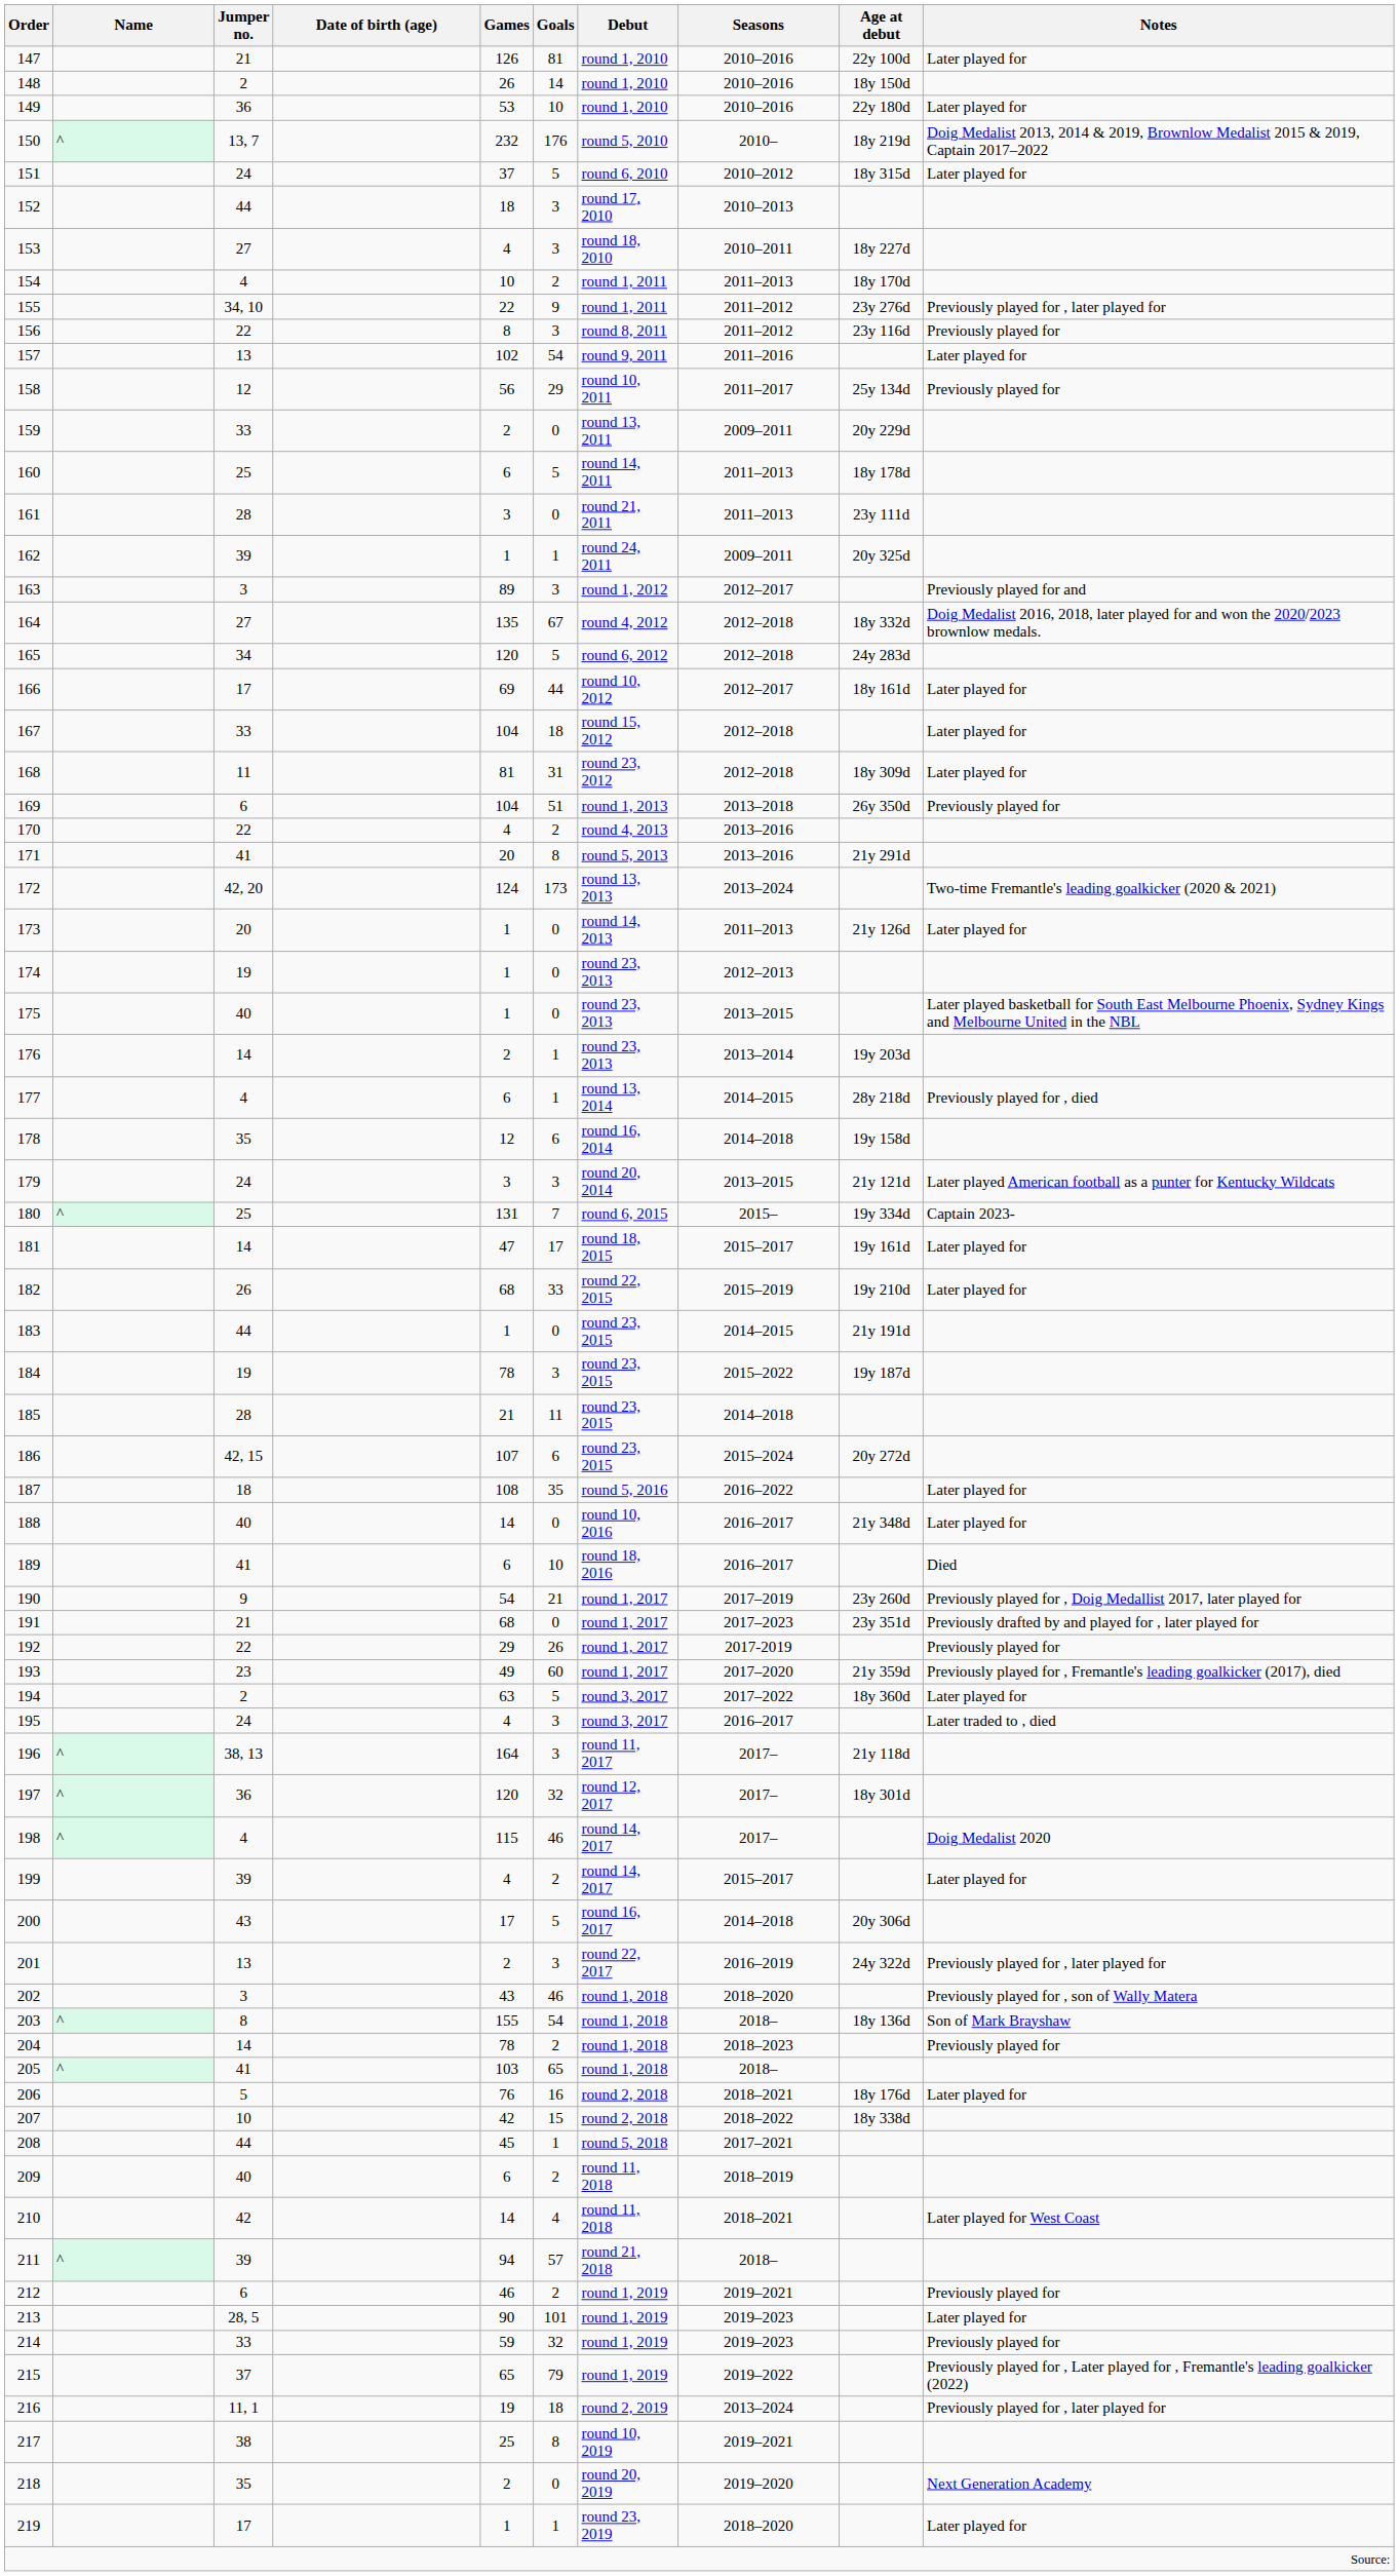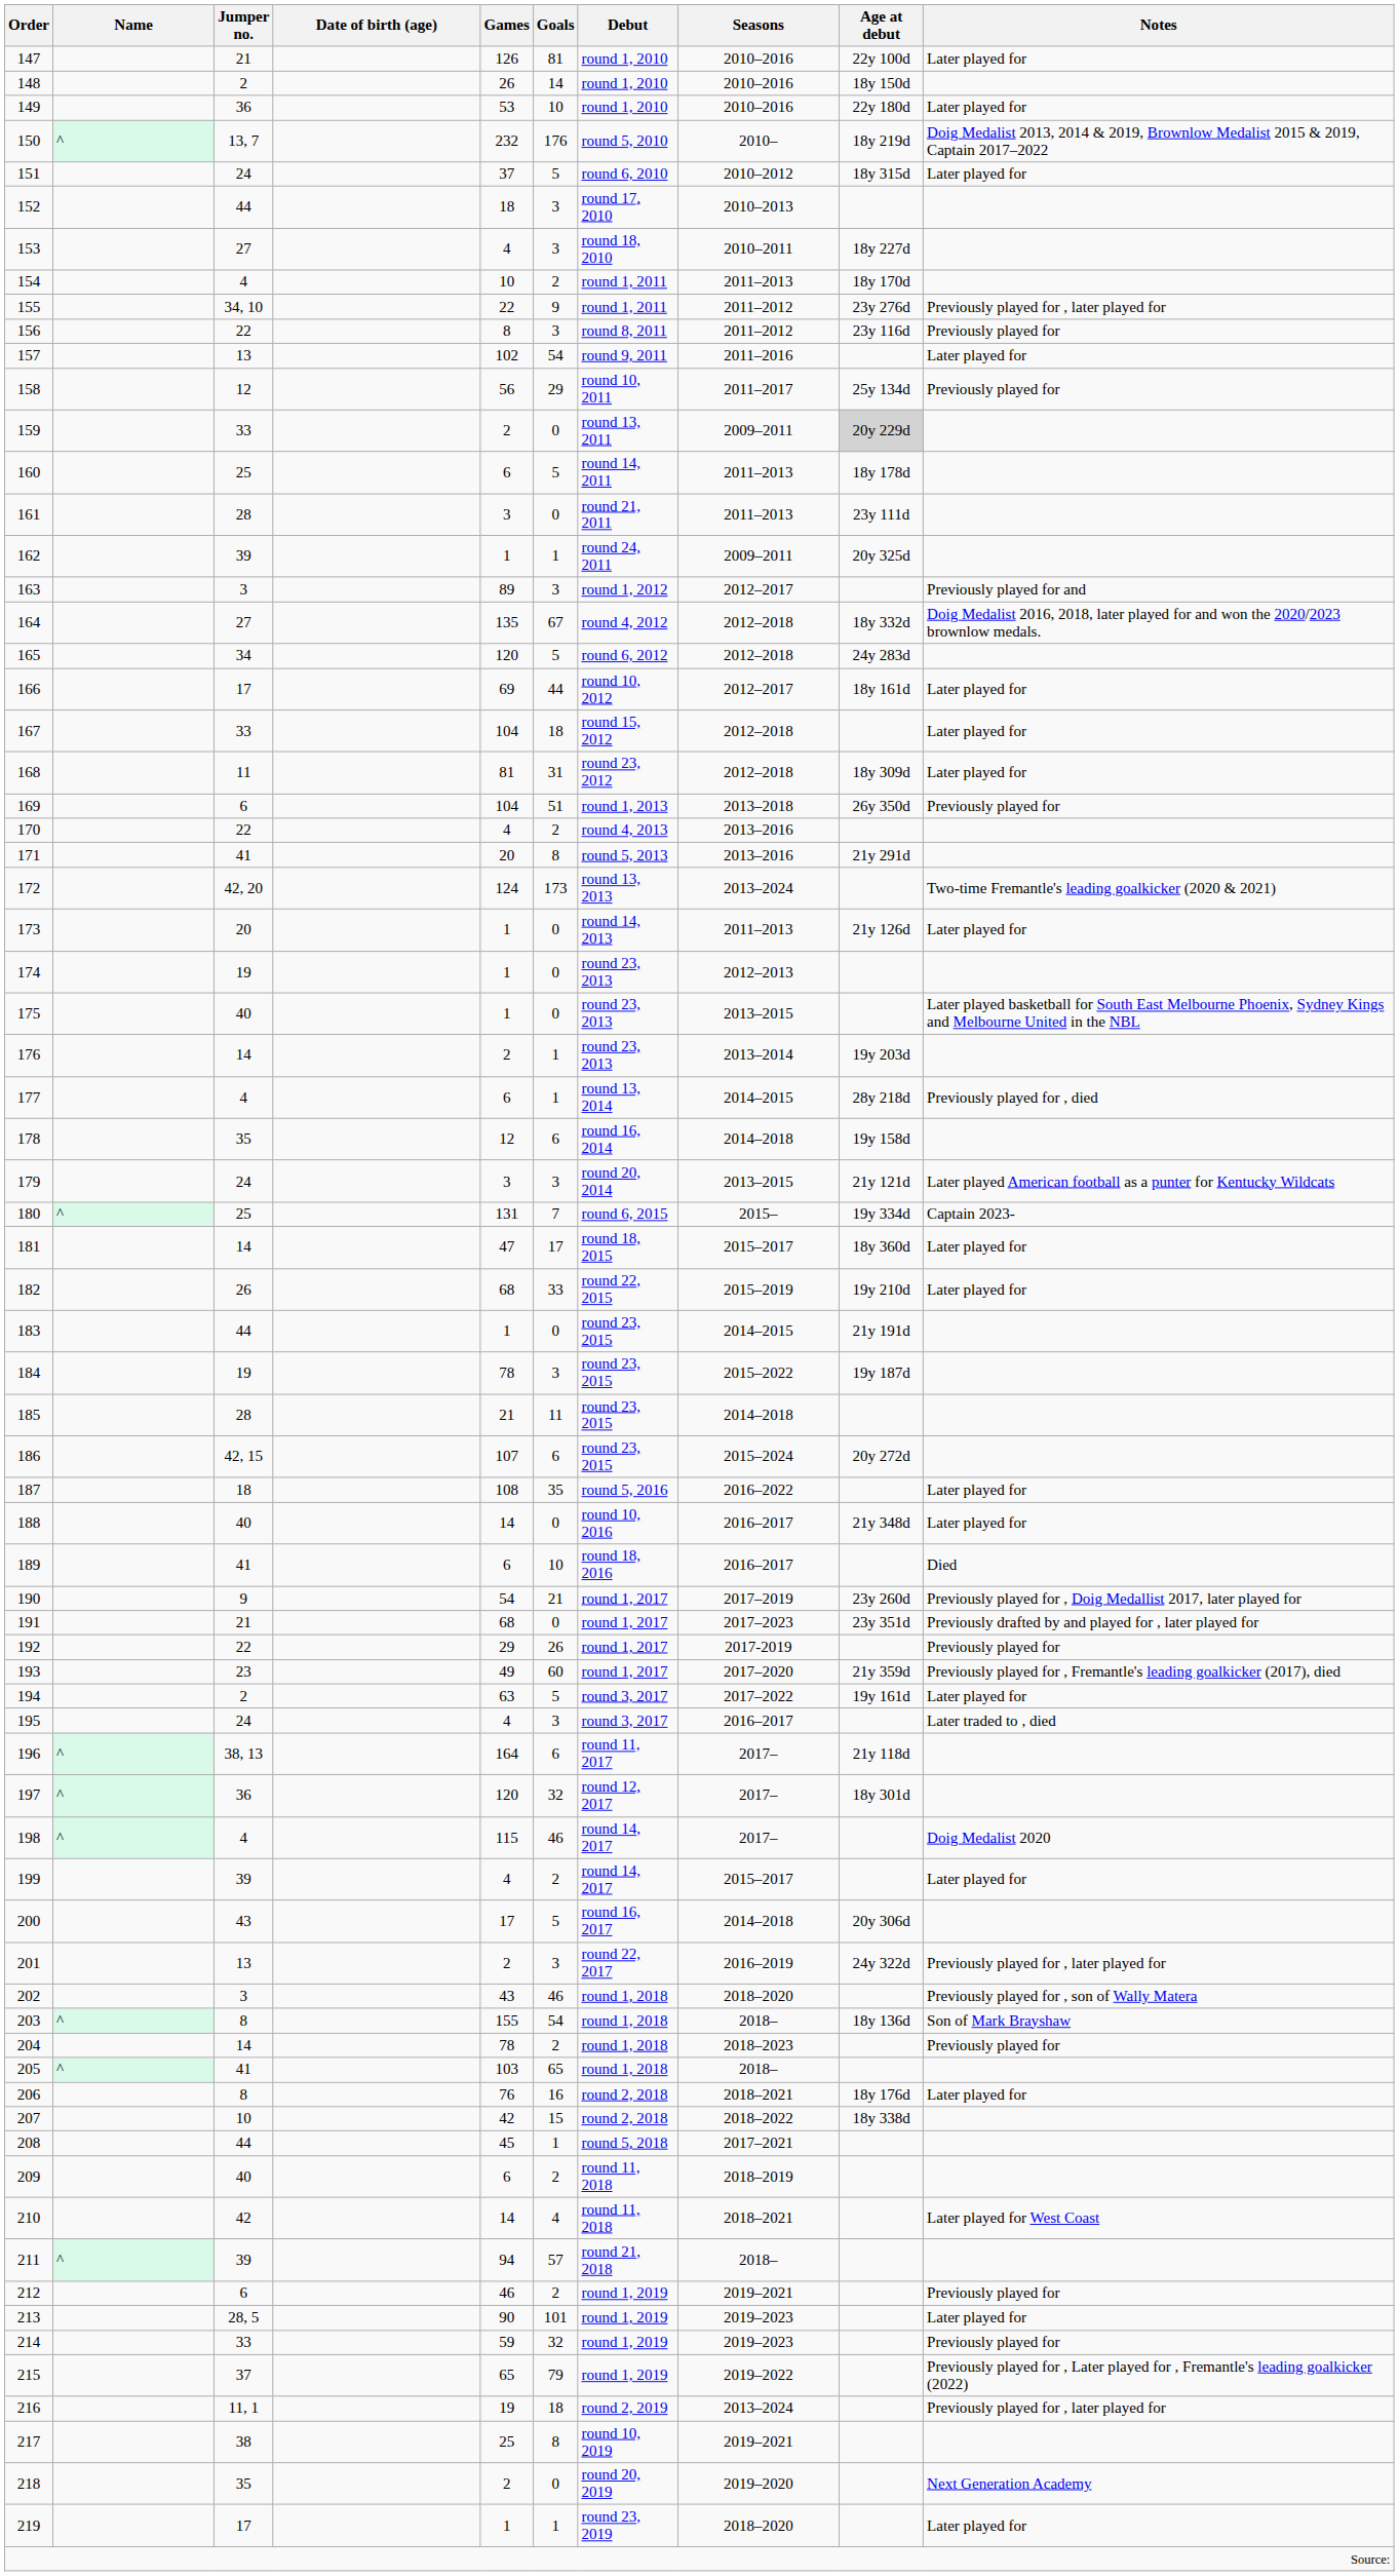159 | Age at debut: no background -> lightgrey background
181 | Age at debut: 19y 161d -> 18y 360d
194 | Age at debut: 18y 360d -> 19y 161d
196 | Goals: 3 -> 6
206 | Jumper no.: 5 -> 8
